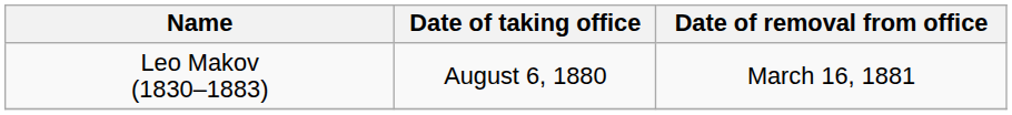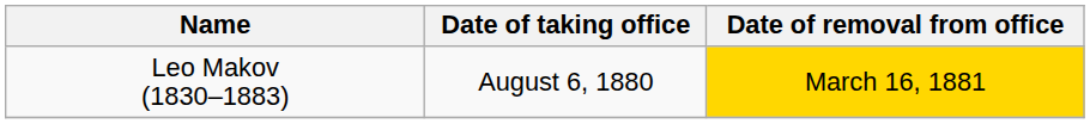Leo Makov (1830–1883) | Date of removal from office: no background -> gold background
